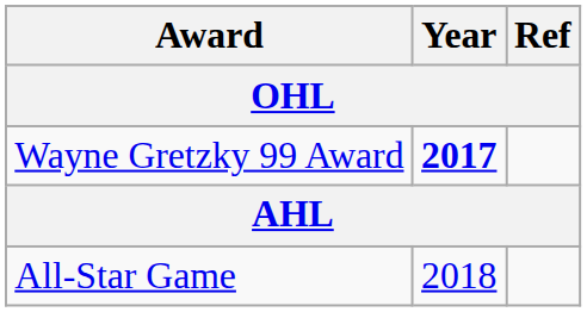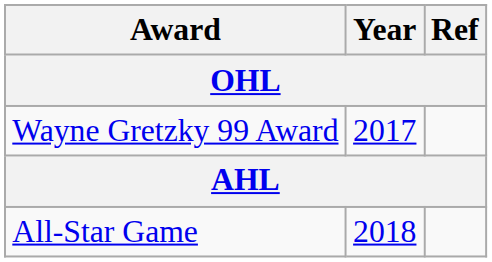Wayne Gretzky 99 Award | Year: bold -> normal
